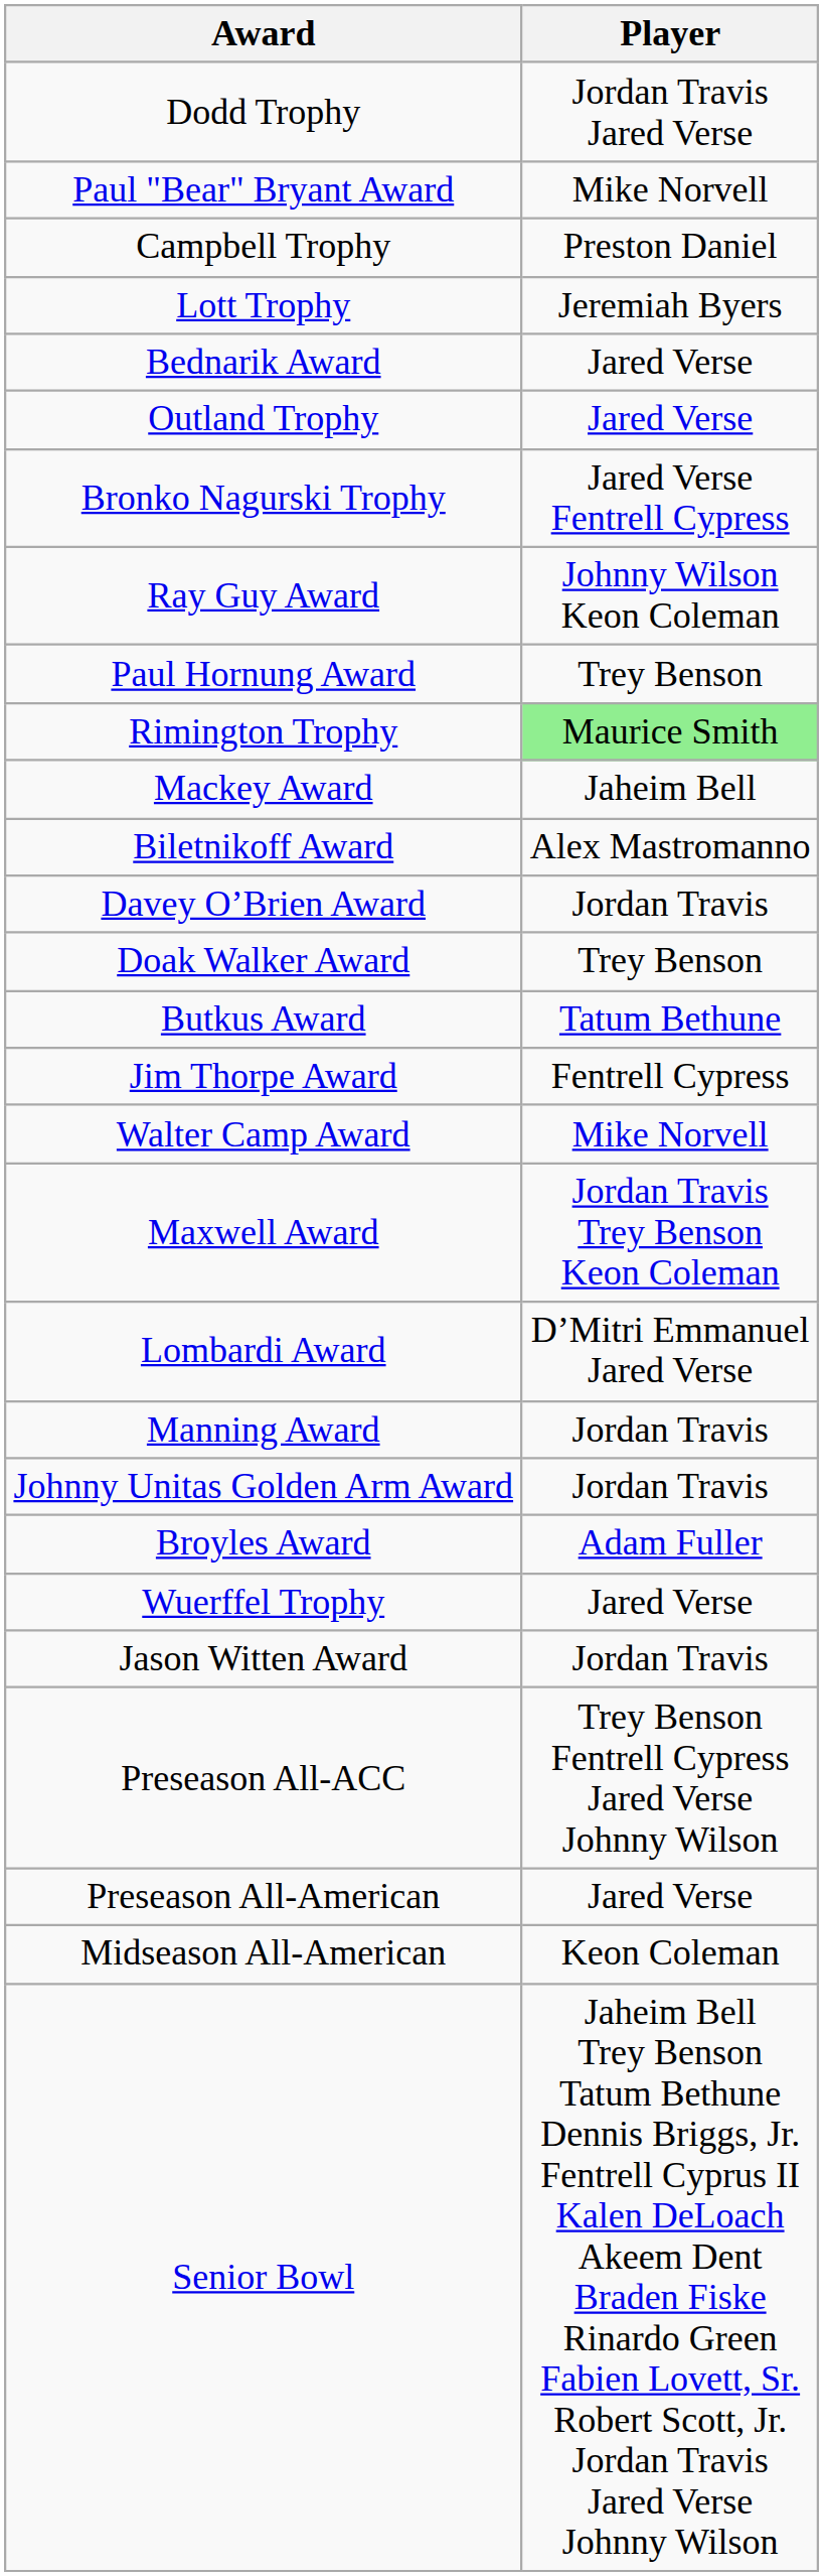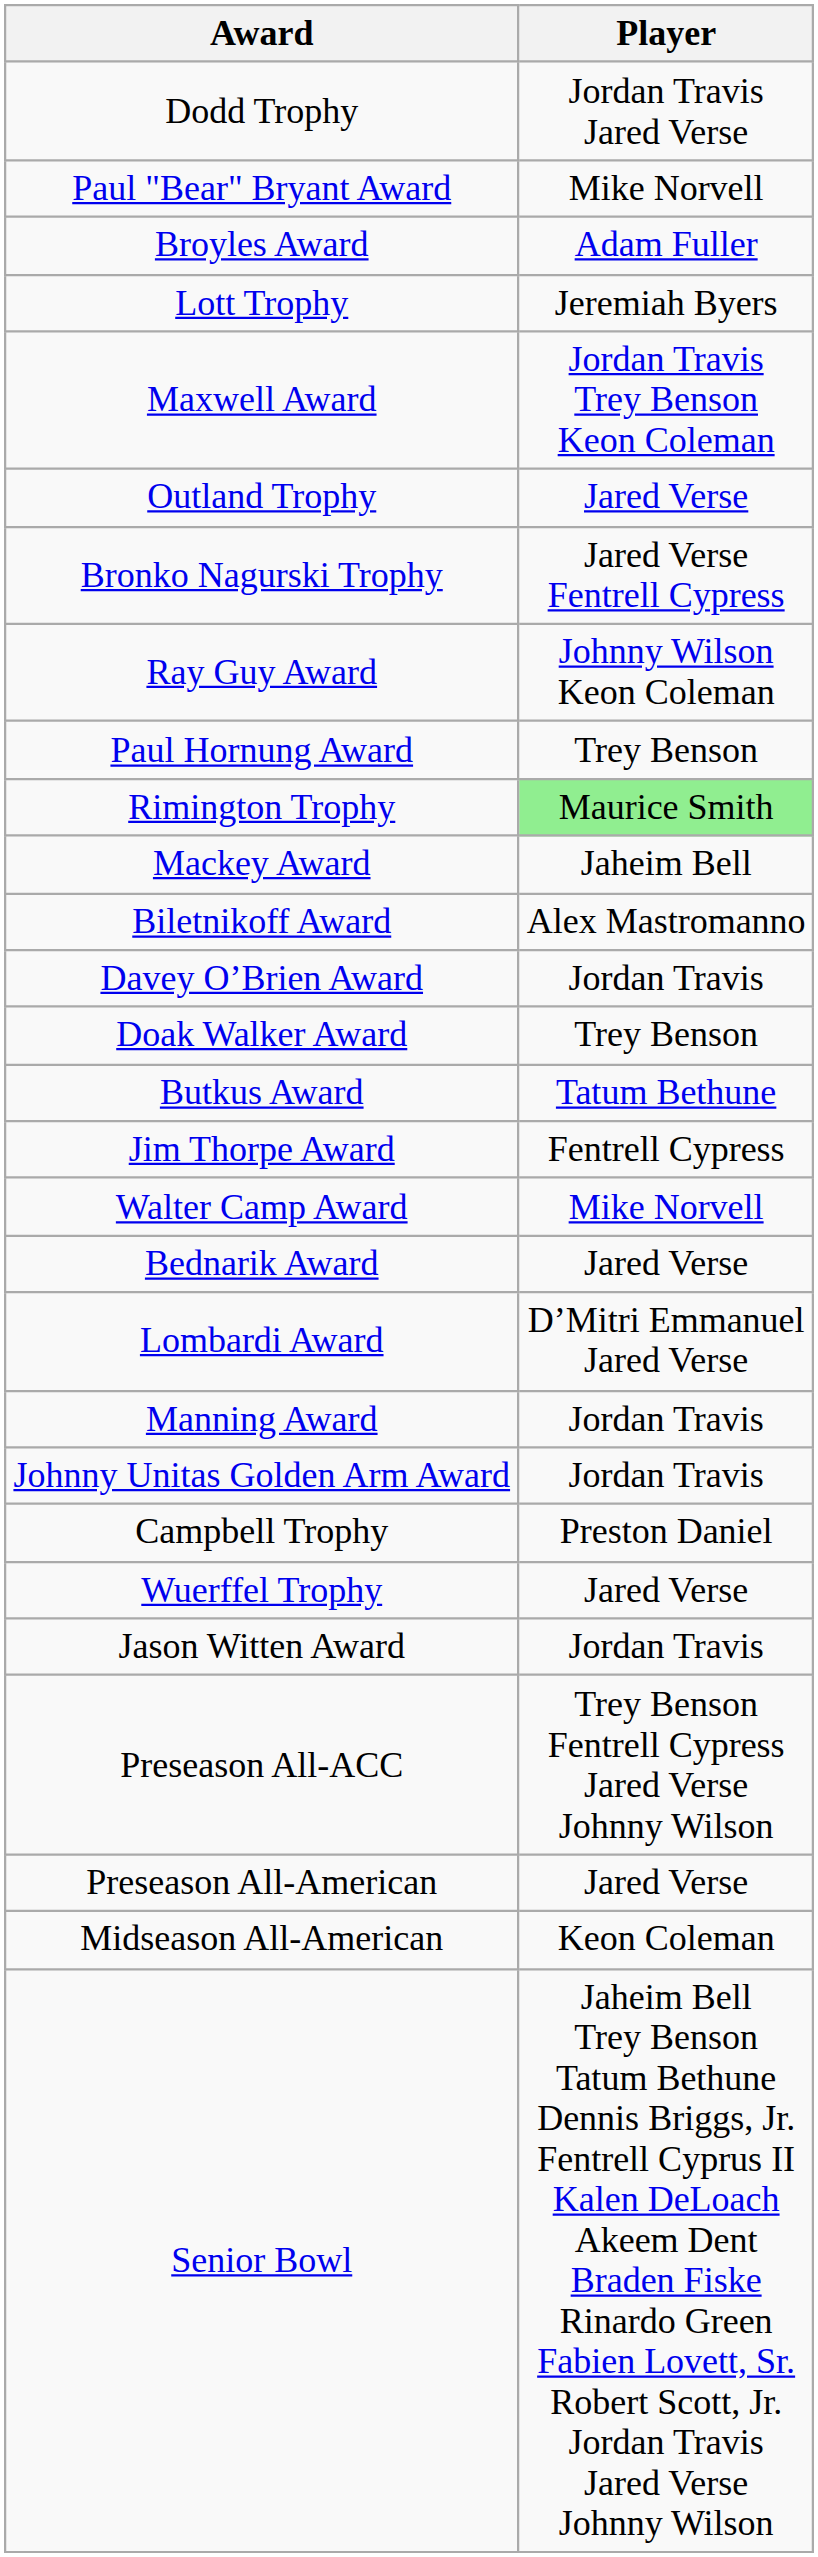rows swapped: Broyles Award <-> Campbell Trophy
rows swapped: Maxwell Award <-> Bednarik Award
